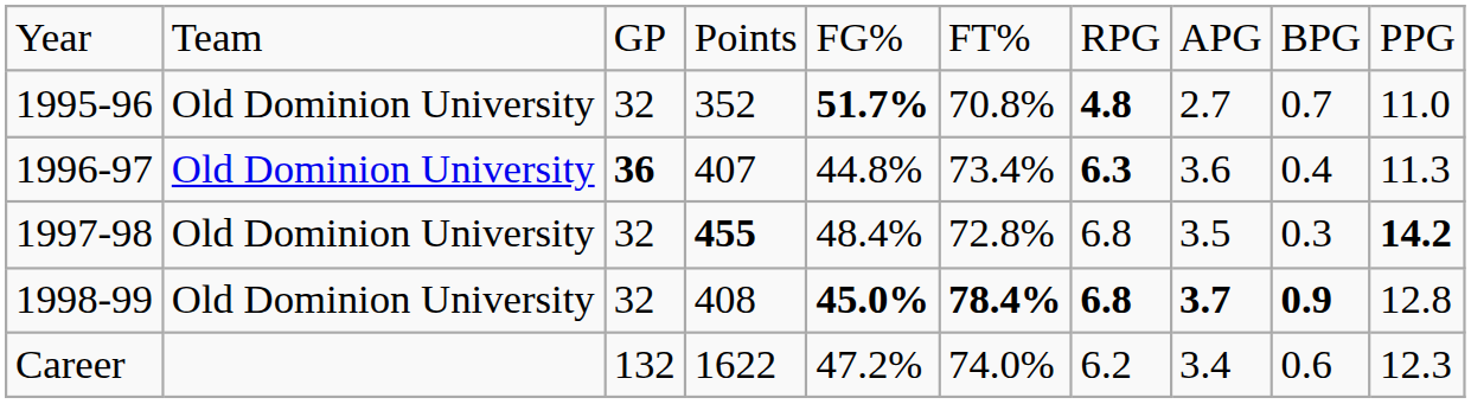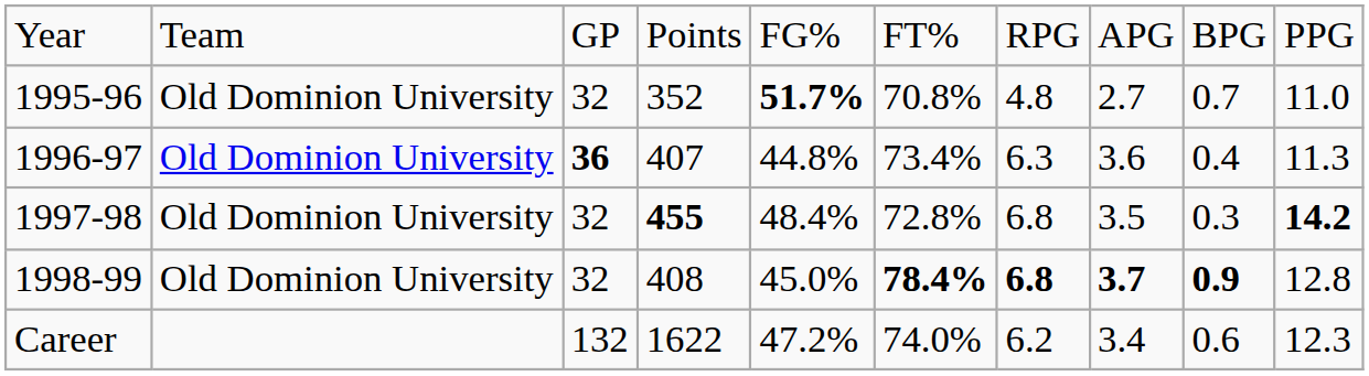1995-96 | column 7: bold -> normal
1996-97 | column 7: bold -> normal
1998-99 | column 5: bold -> normal
